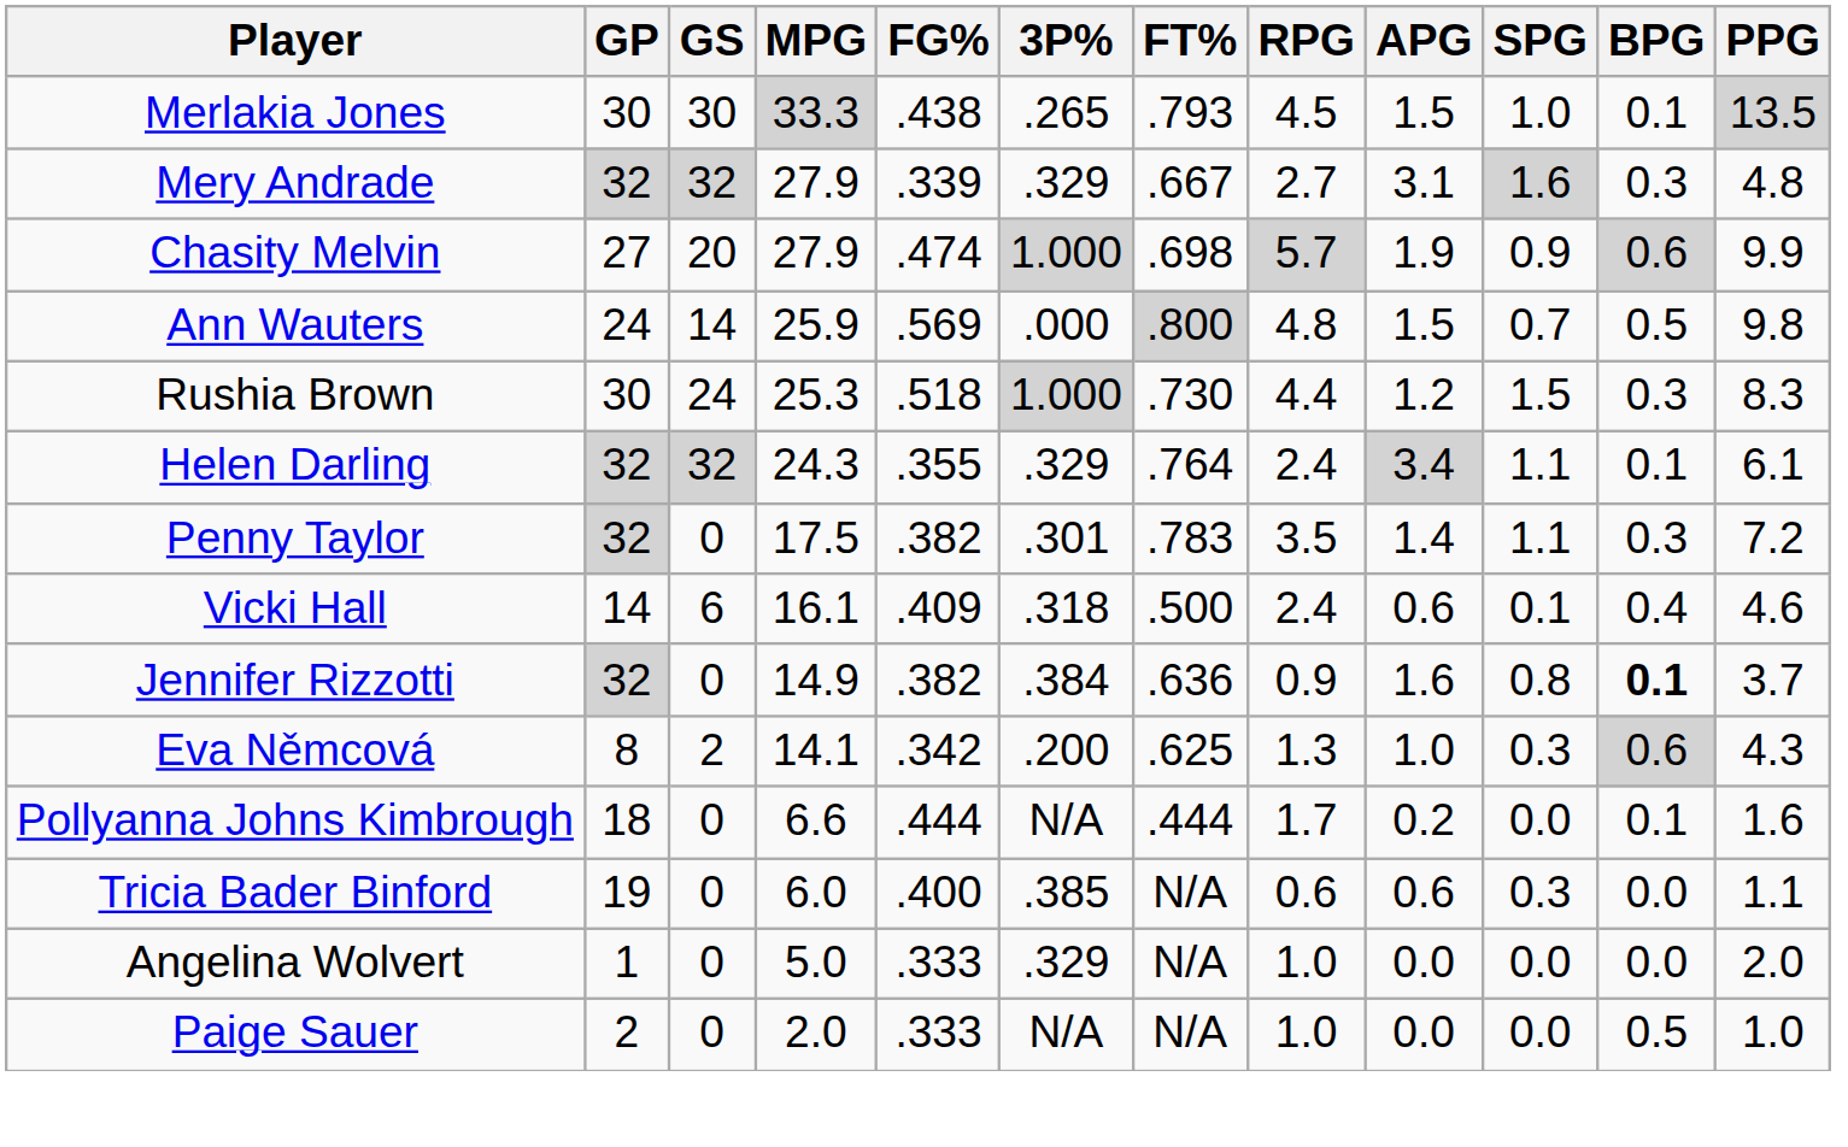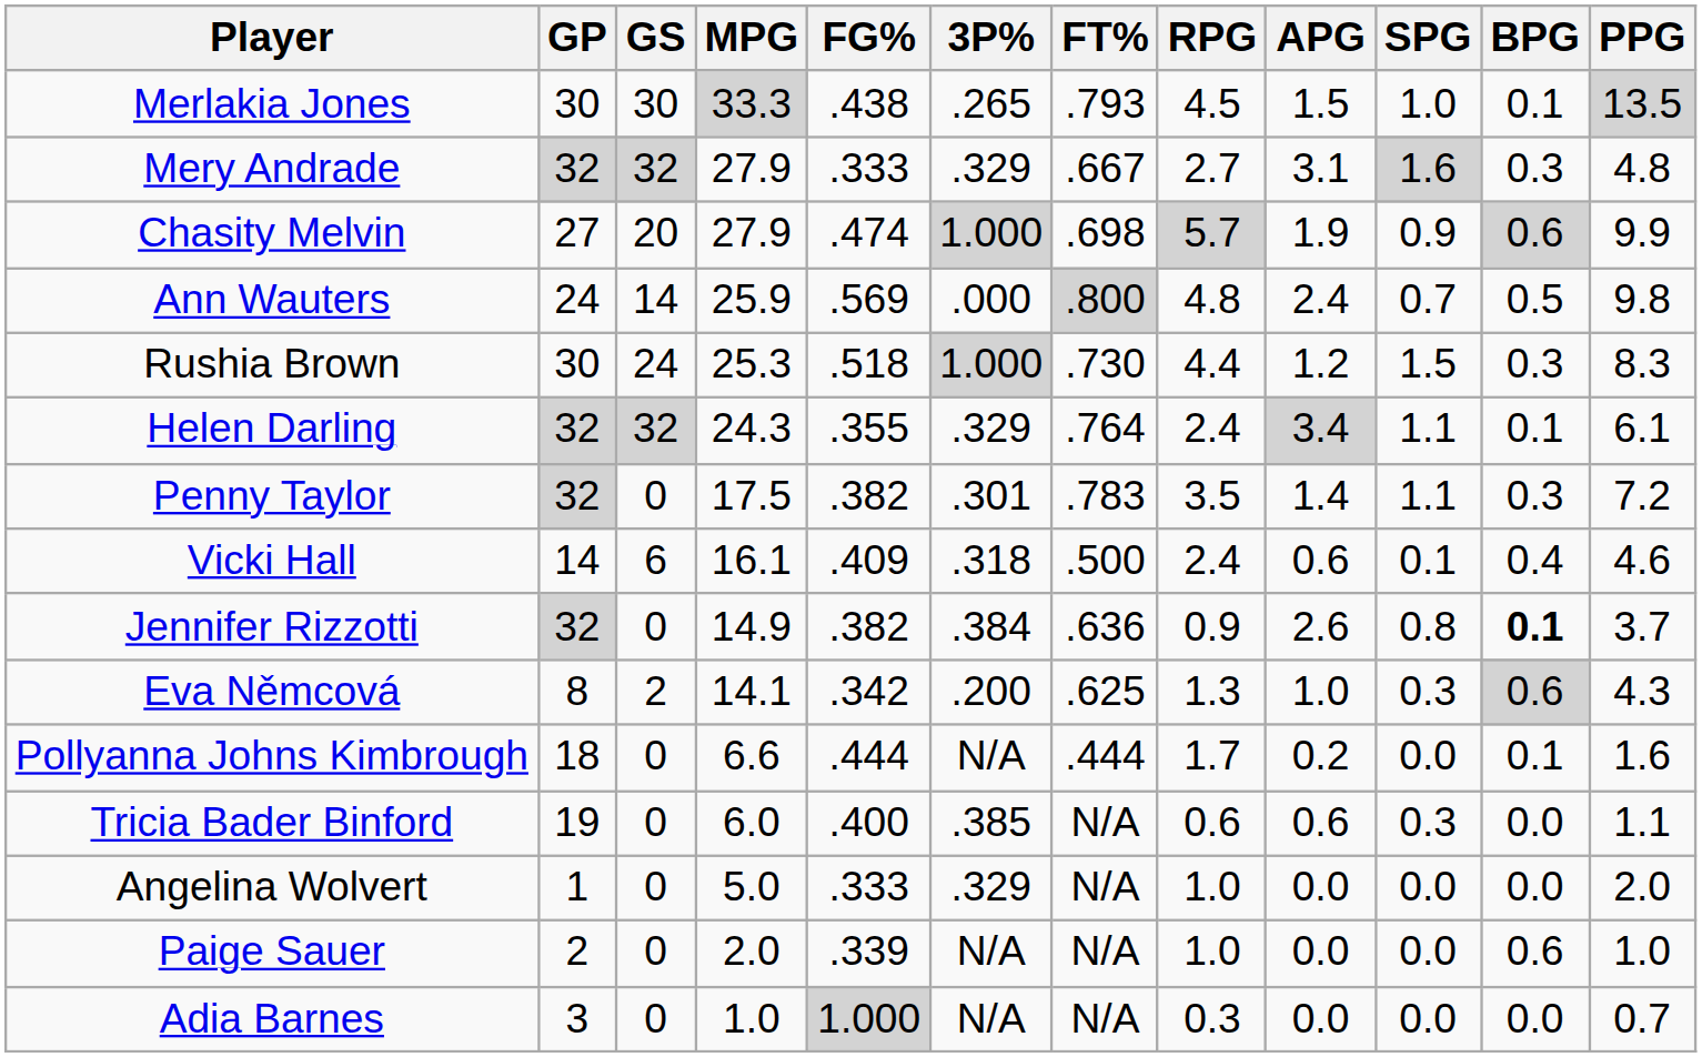Mery Andrade | FG%: .339 -> .333
Ann Wauters | APG: 1.5 -> 2.4
Jennifer Rizzotti | APG: 1.6 -> 2.6
Paige Sauer | FG%: .333 -> .339
Paige Sauer | BPG: 0.5 -> 0.6
+ row: Adia Barnes | 3 | 0 | 1.0 | 1.000 | N/A | N/A | 0.3 | 0.0 | 0.0 | 0.0 | 0.7
